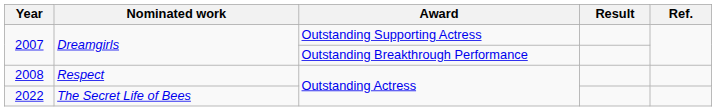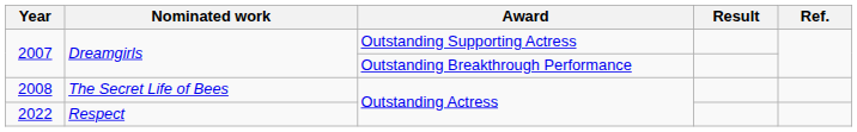2008 | Nominated work: Respect -> The Secret Life of Bees
2022 | Nominated work: The Secret Life of Bees -> Respect
